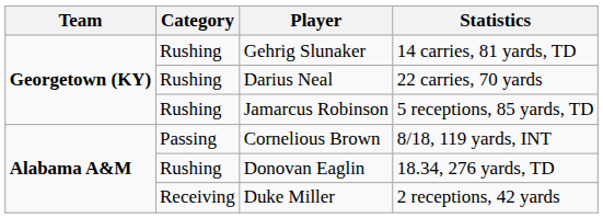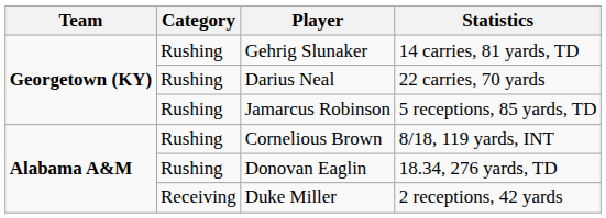Cornelious Brown | Category: Passing -> Rushing
